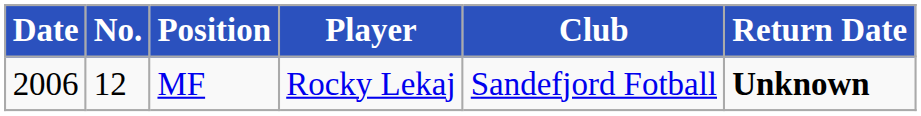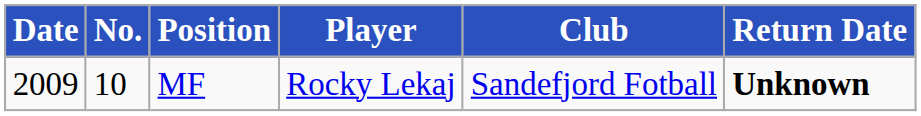MF | Date: 2006 -> 2009
MF | No.: 12 -> 10
